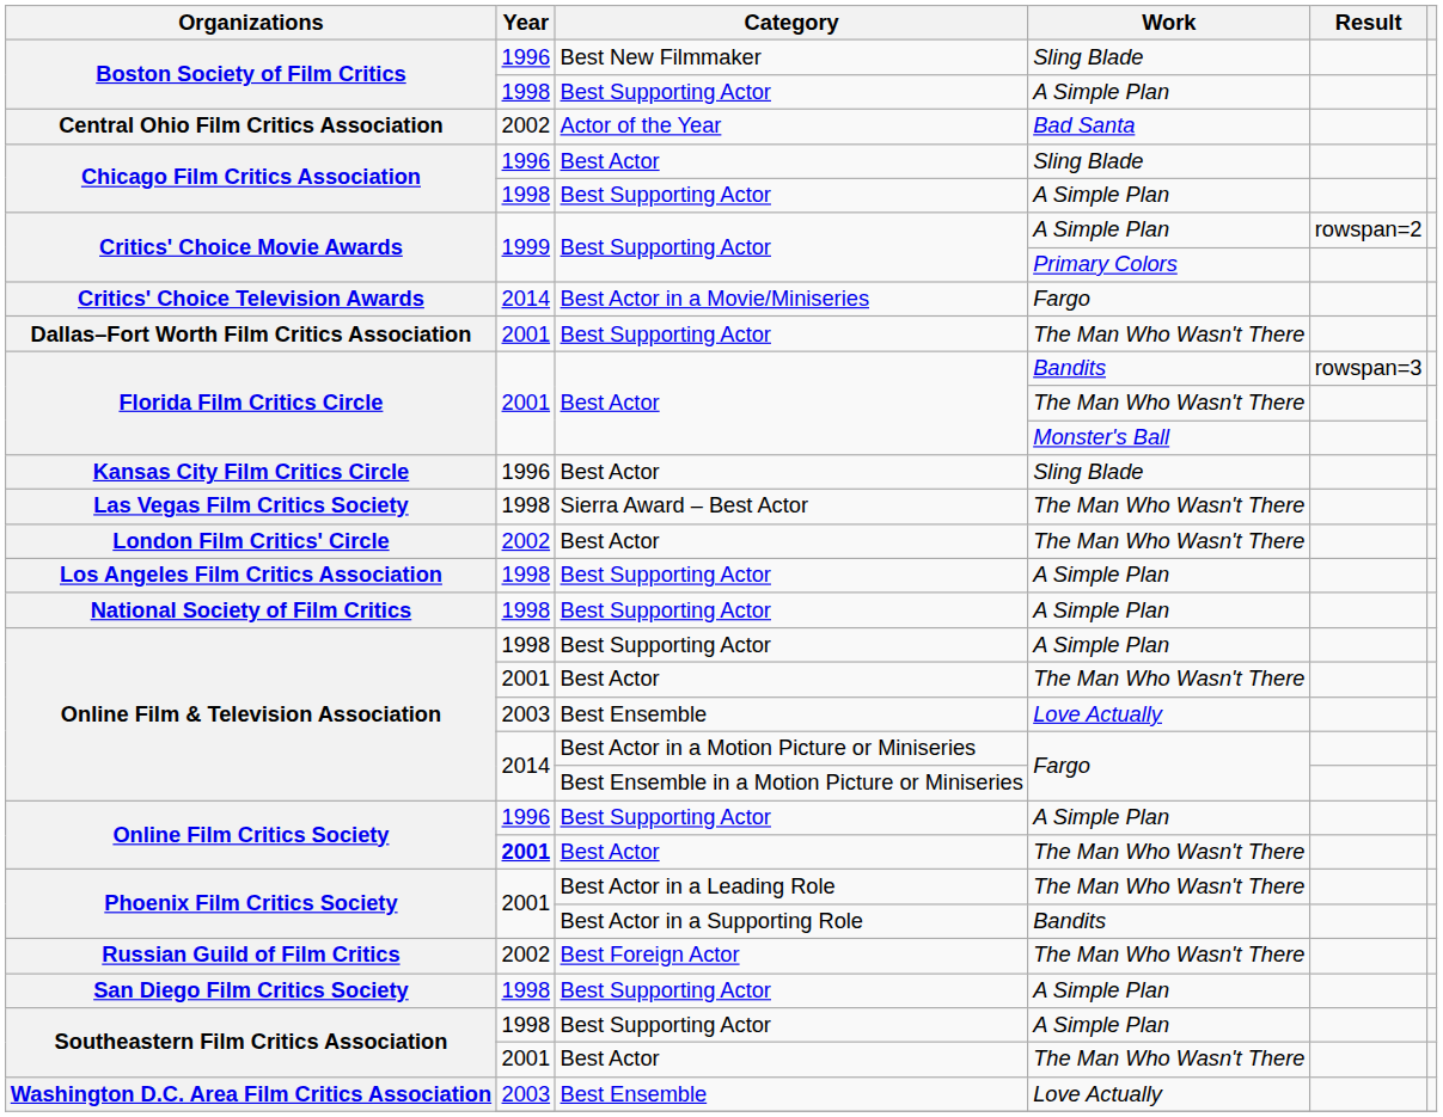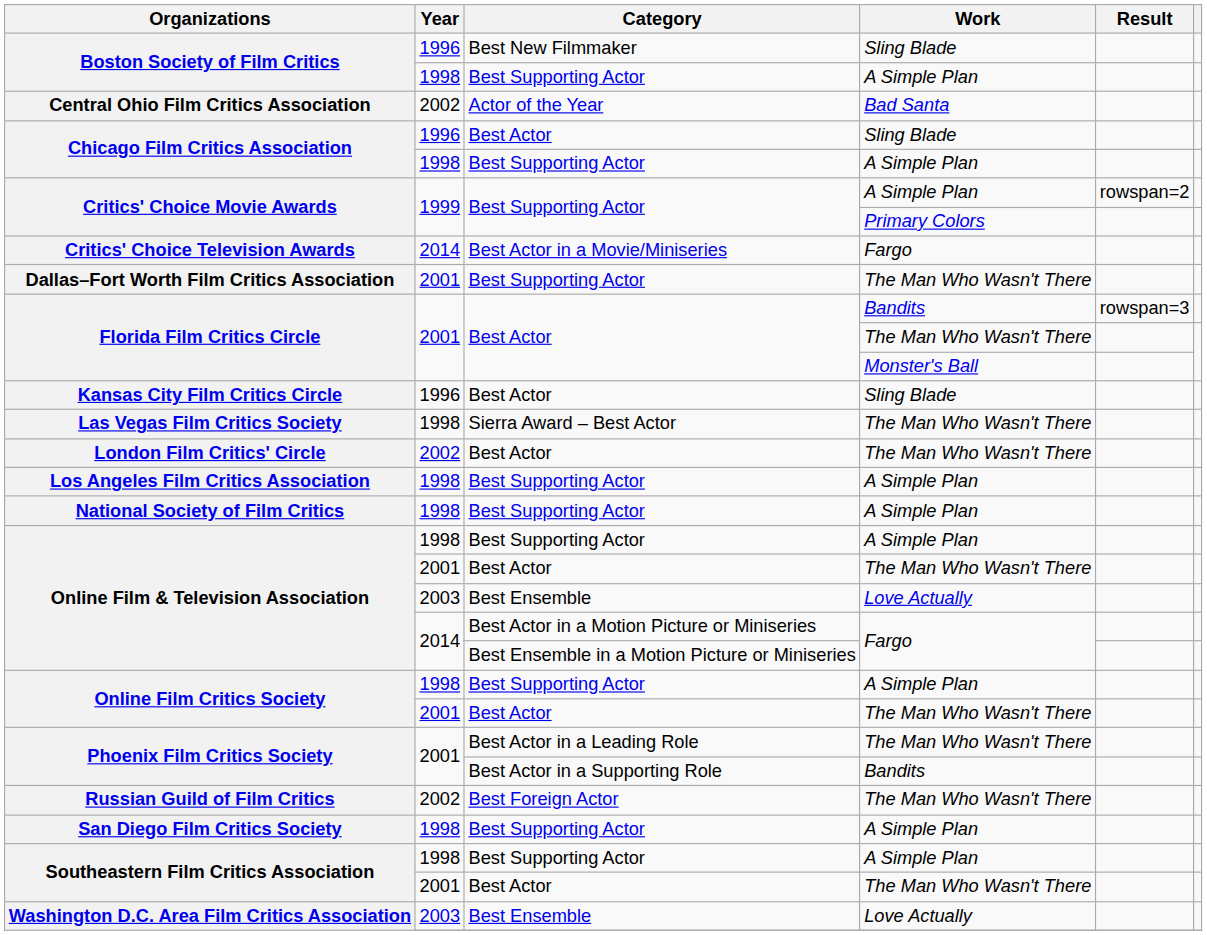Online Film Critics Society / A Simple Plan | Year: 1996 -> 1998
Online Film Critics Society / The Man Who Wasn't There | Year: bold -> normal
